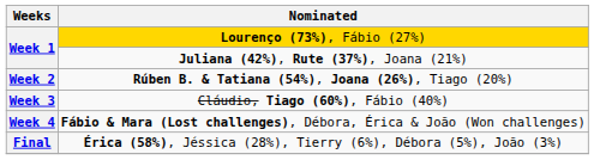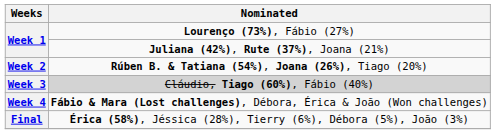Lourenço (73%), Fábio (27%) | Nominated: gold background -> no background
Cláudio, Tiago (60%), Fábio (40%) | Nominated: no background -> lightgrey background
